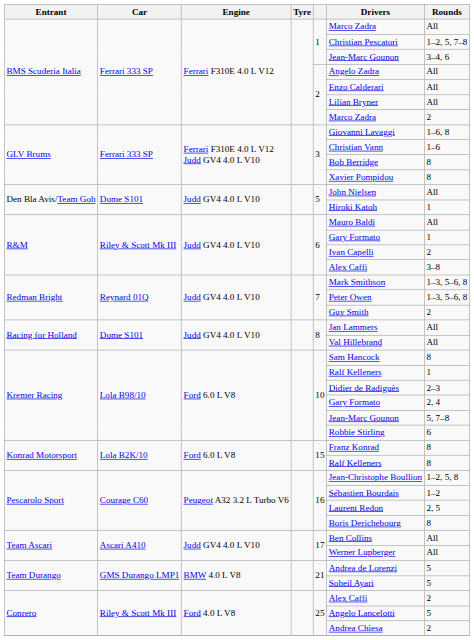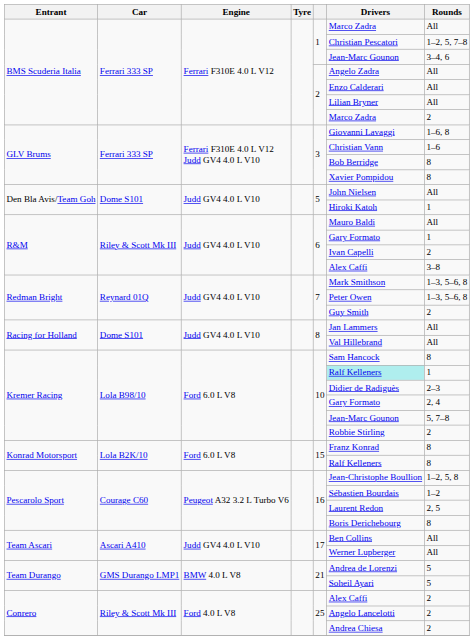row 25 | Drivers: no background -> paleturquoise background
row 29 | Rounds: 6 -> 2
row 41 | Rounds: 5 -> 2
